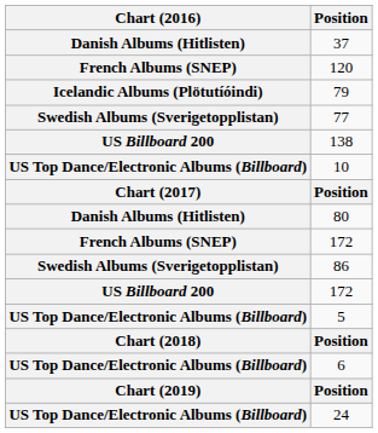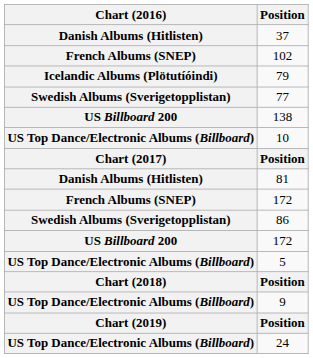row 3 | Position: 120 -> 102
row 9 | Position: 80 -> 81
row 15 | Position: 6 -> 9
